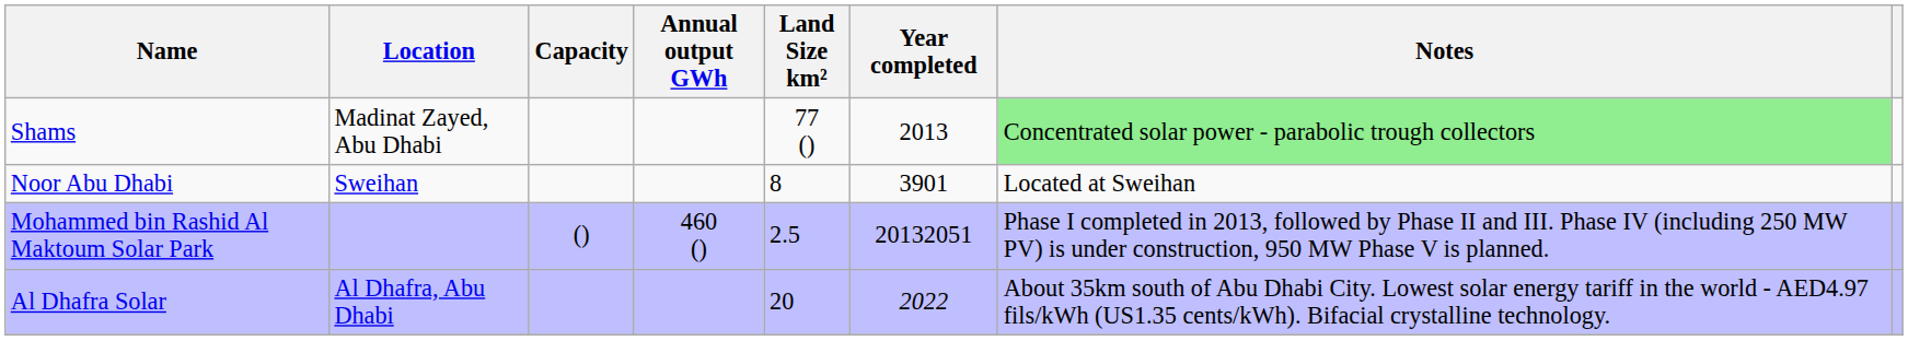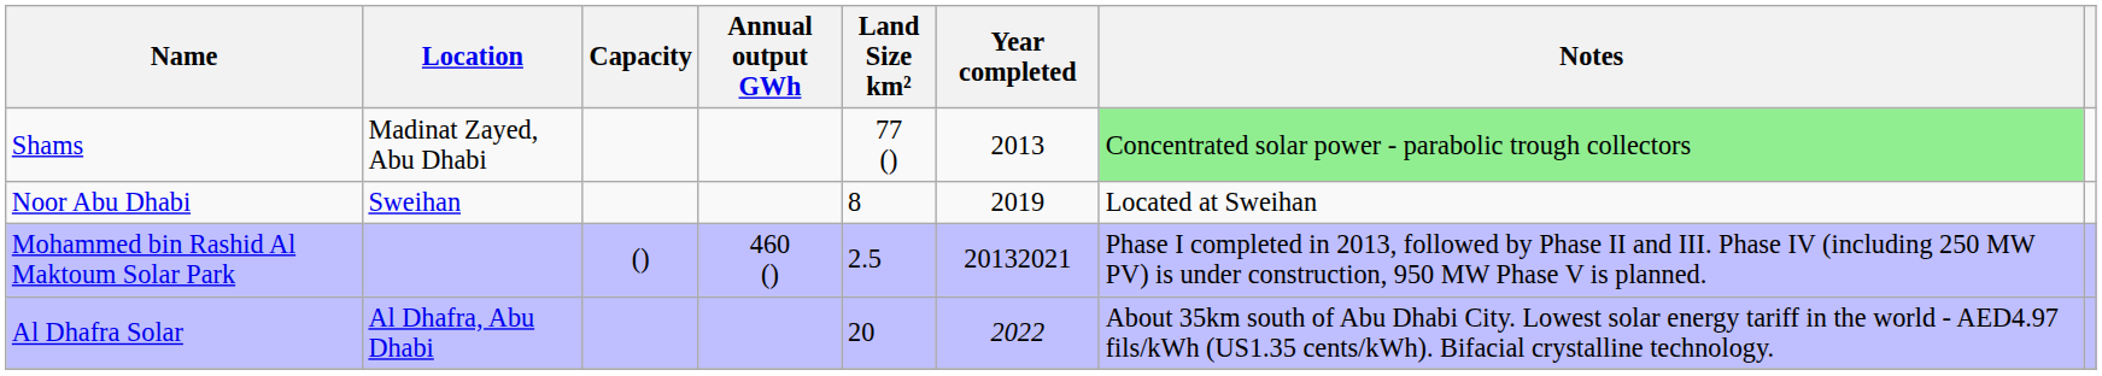Noor Abu Dhabi | Year completed: 3901 -> 2019
Mohammed bin Rashid Al Maktoum Solar Park | Year completed: 20132051 -> 20132021
